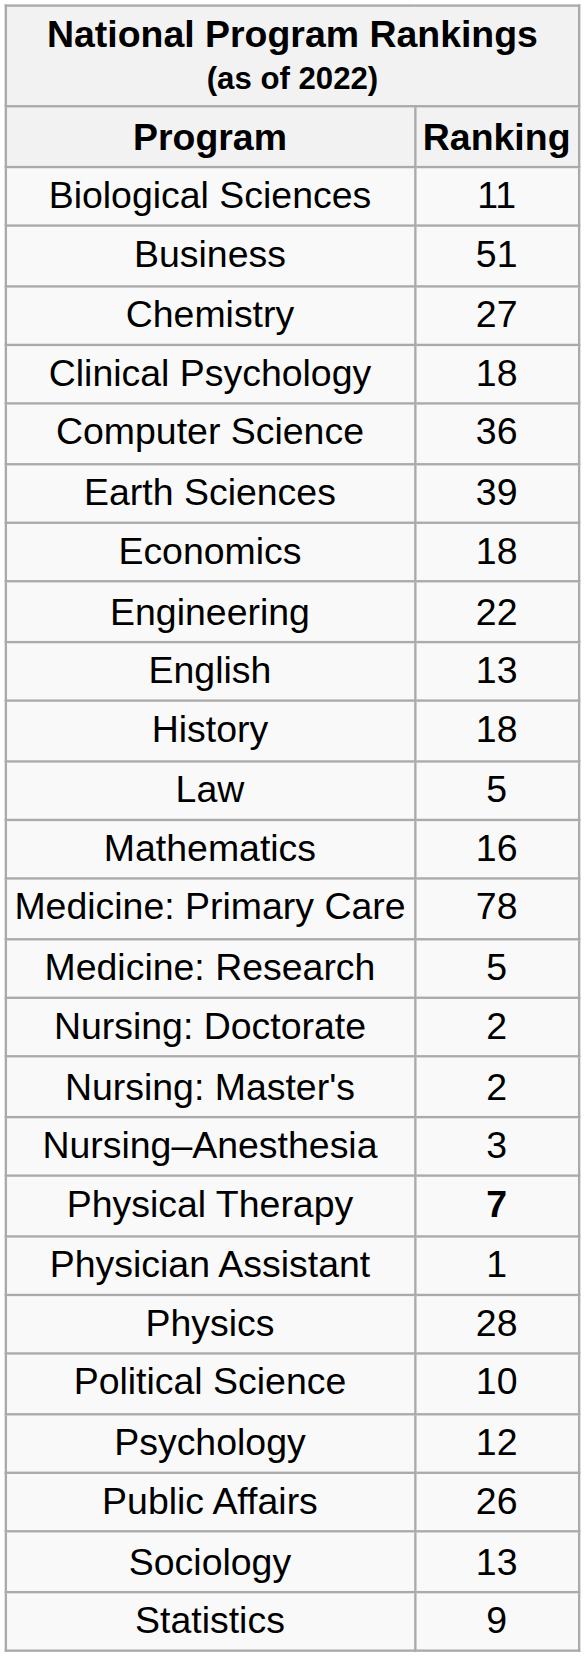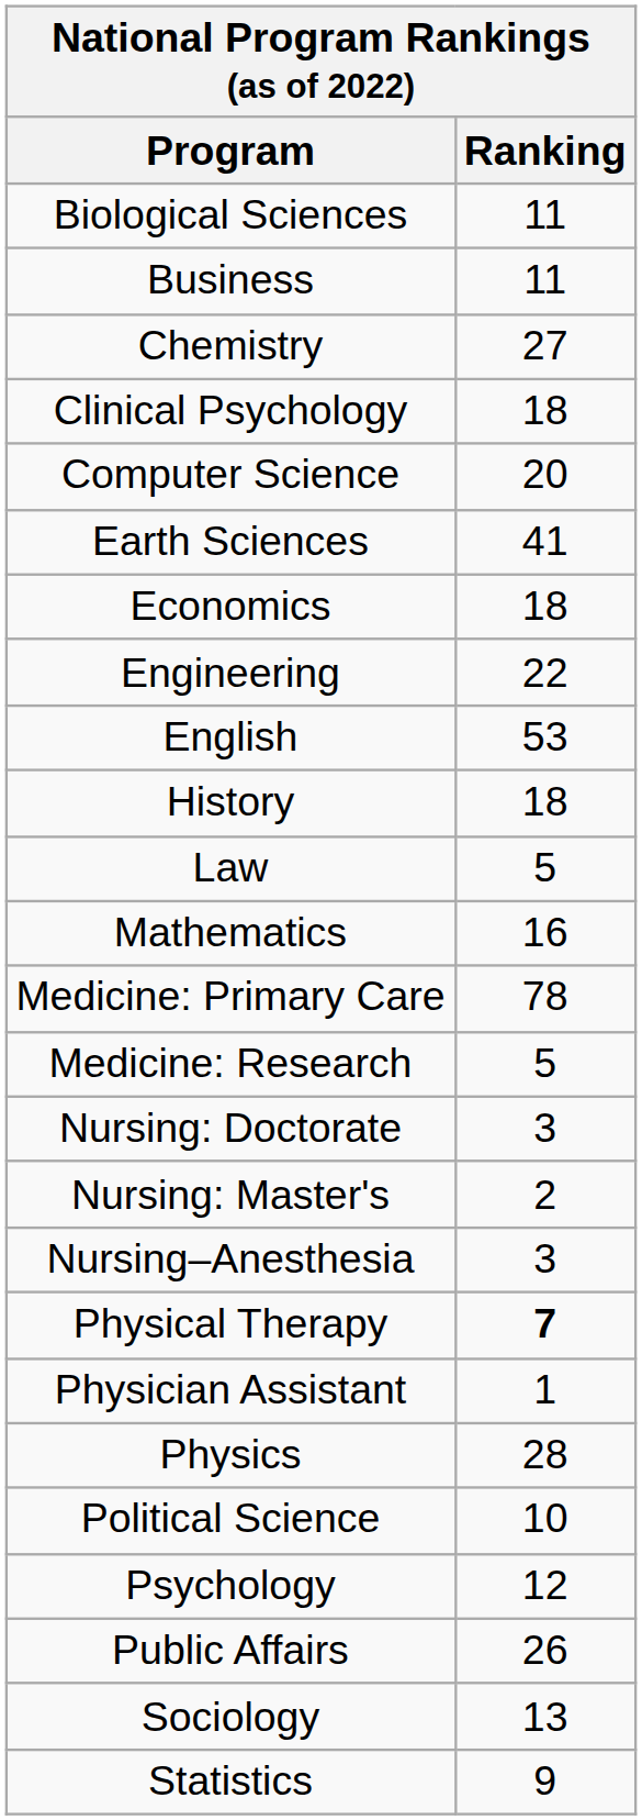Business | Ranking: 51 -> 11
Computer Science | Ranking: 36 -> 20
Earth Sciences | Ranking: 39 -> 41
English | Ranking: 13 -> 53
Nursing: Doctorate | Ranking: 2 -> 3
